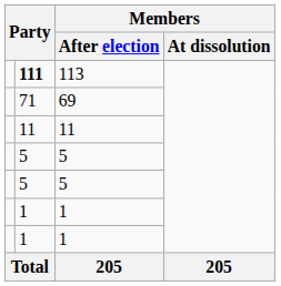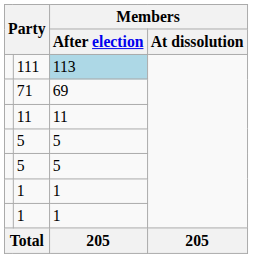111 | column 2: bold -> normal
111 | Members / After election: no background -> lightblue background
